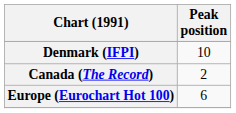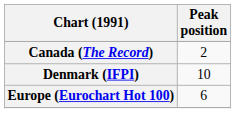rows swapped: Canada (The Record) <-> Denmark (IFPI)
